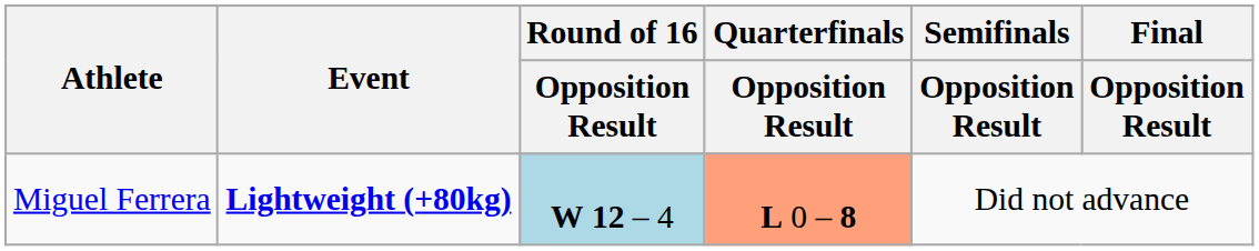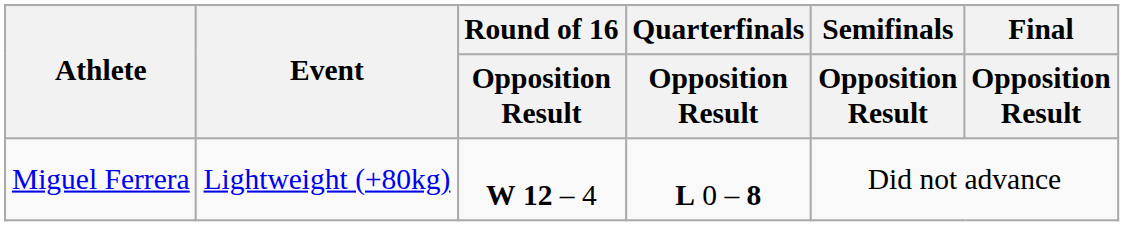Miguel Ferrera | Event: bold -> normal
Miguel Ferrera | Round of 16 / Opposition Result: lightblue background -> no background
Miguel Ferrera | Quarterfinals / Opposition Result: lightsalmon background -> no background
